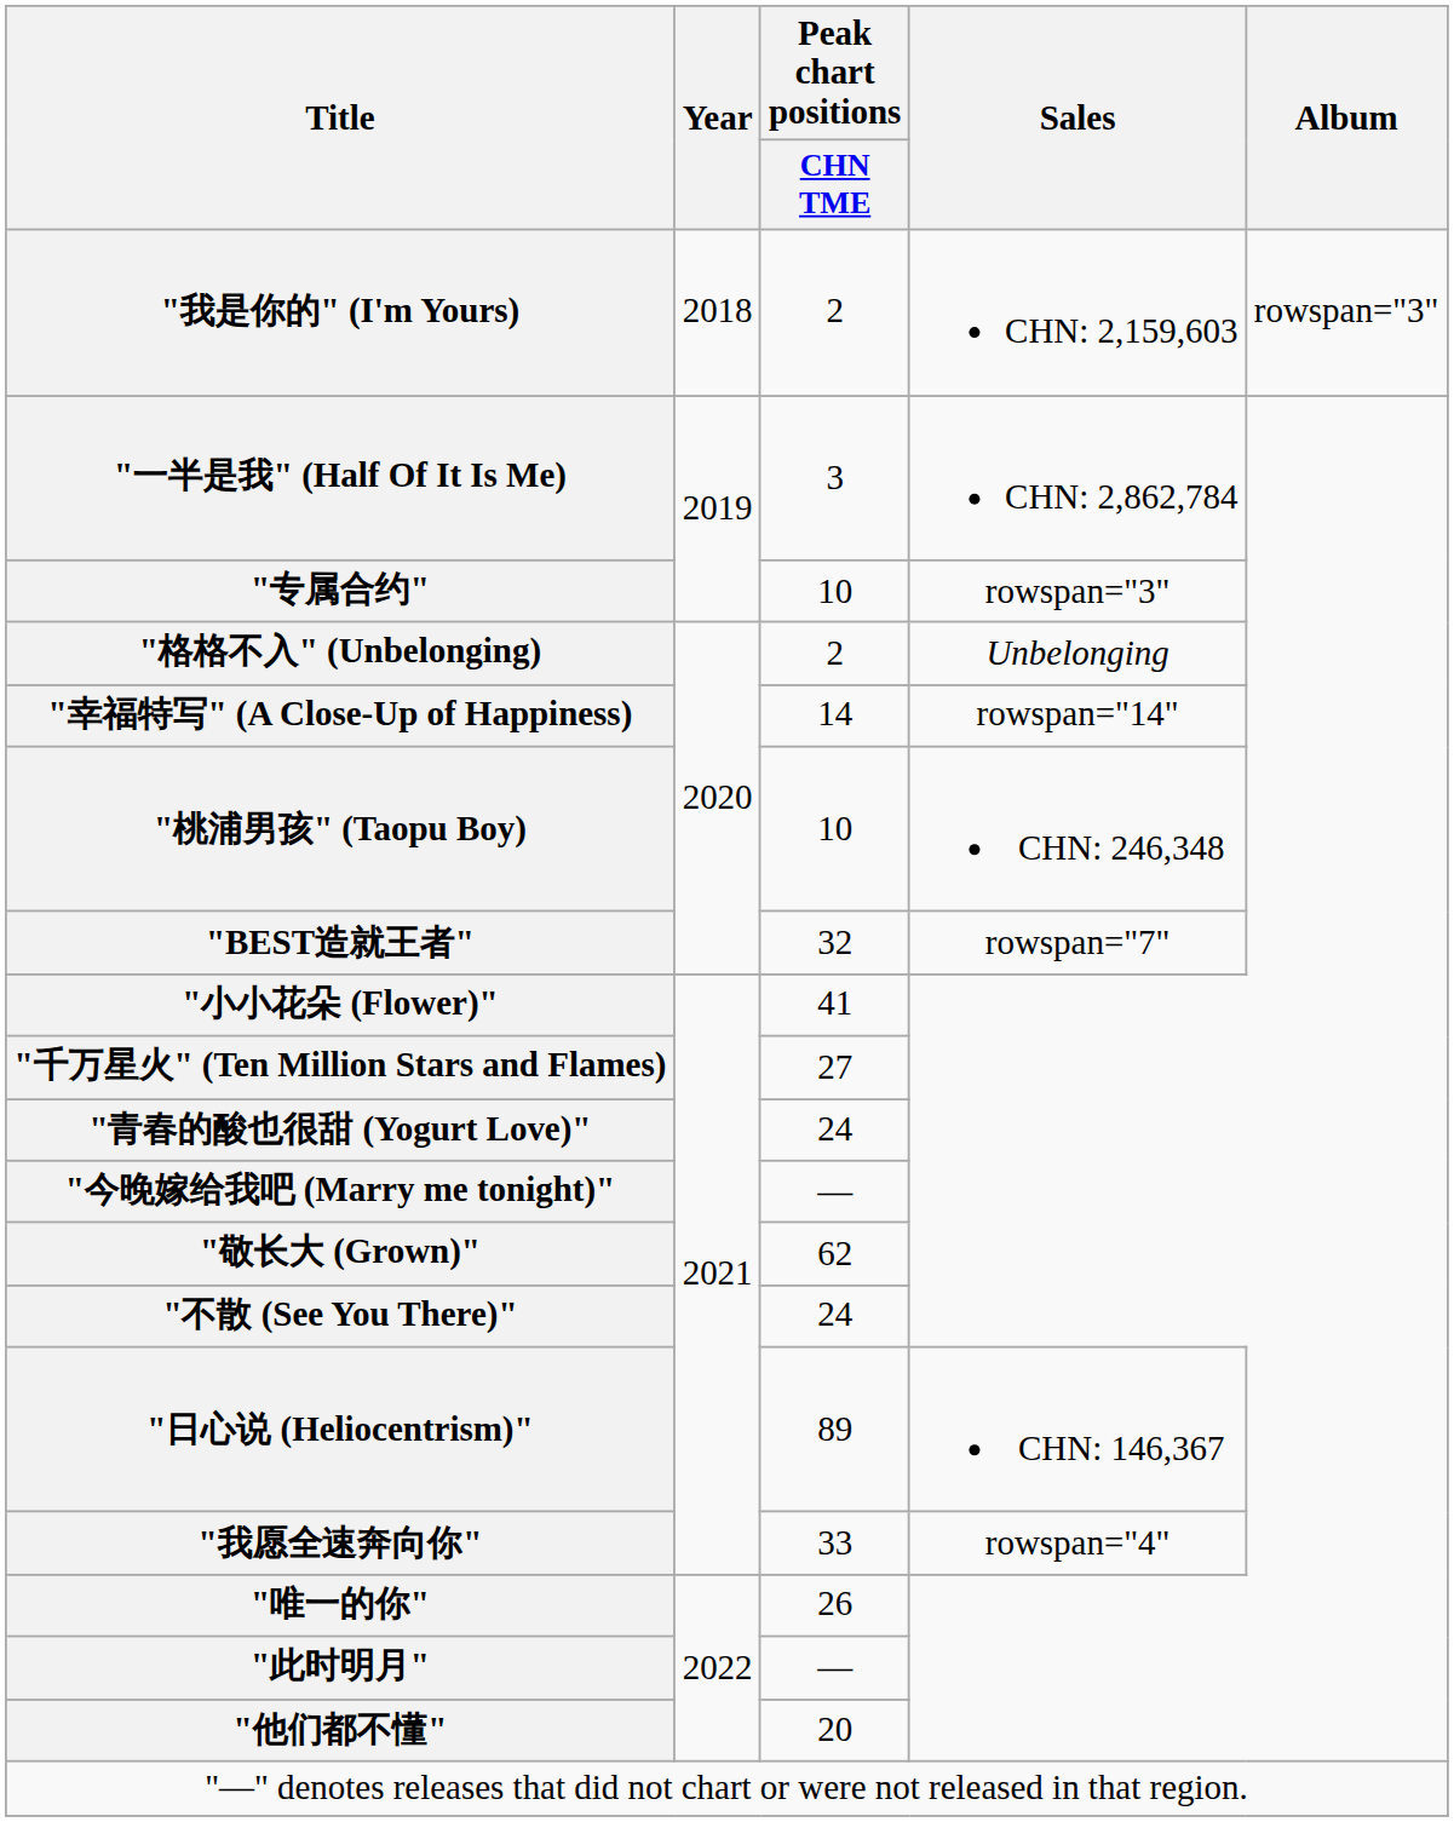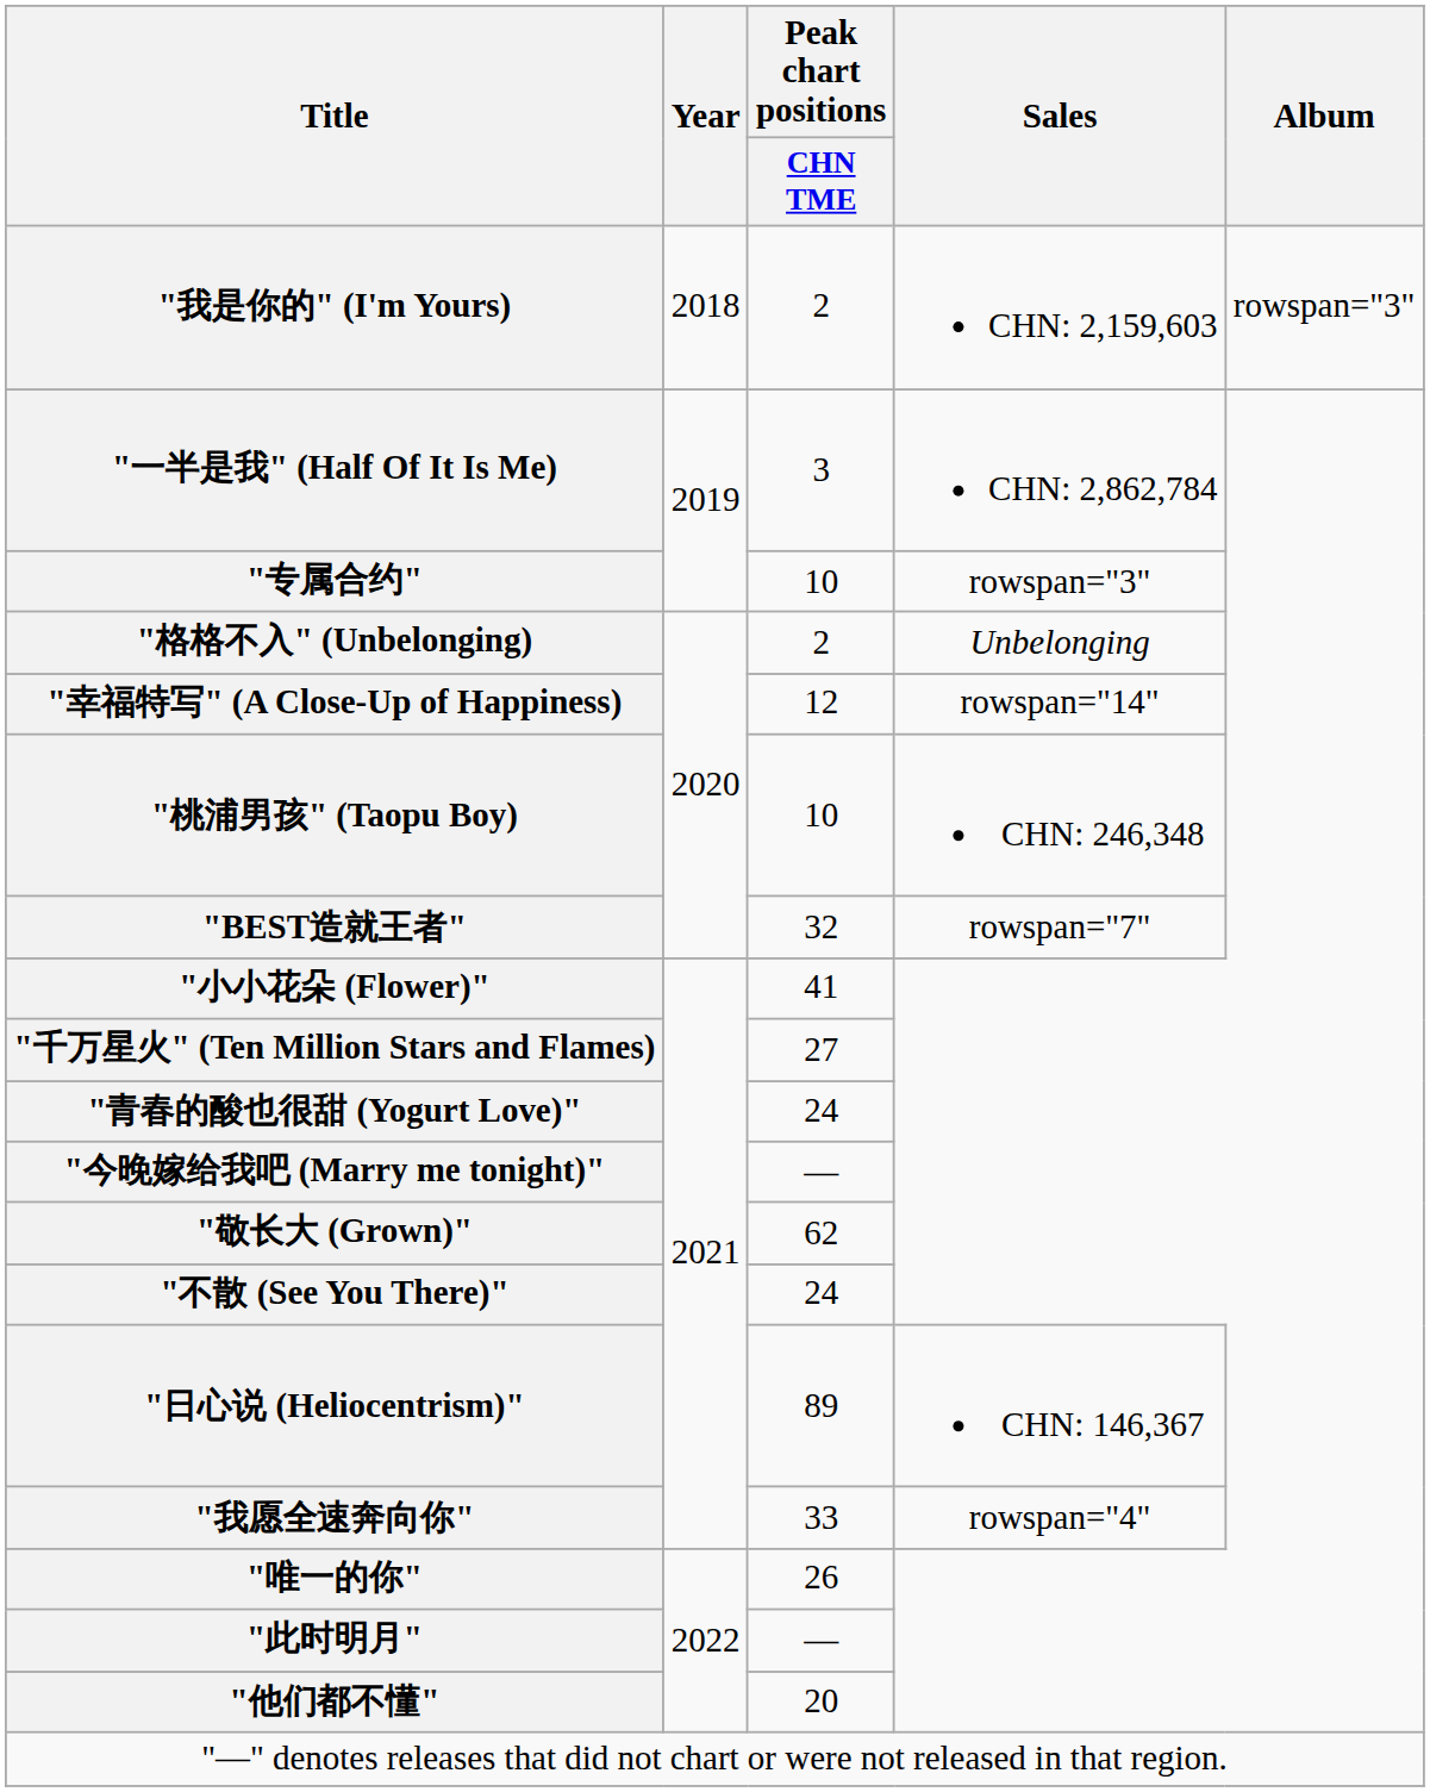"幸福特写" (A Close-Up of Happiness) | Peak chart positions / CHN TME: 14 -> 12
